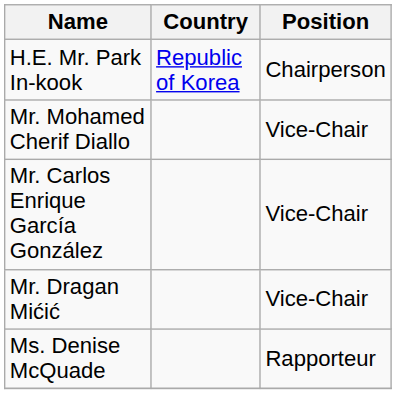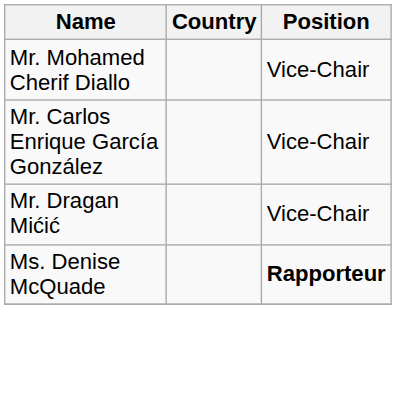- row: H.E. Mr. Park In-kook | Republic of Korea | Chairperson
Ms. Denise McQuade | Position: normal -> bold
